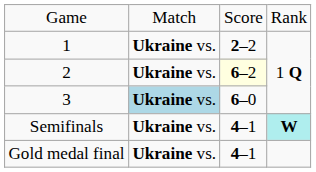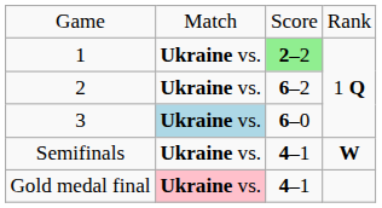1 | column 3: no background -> lightgreen background
2 | column 3: lightyellow background -> no background
Semifinals | column 4: paleturquoise background -> no background
Gold medal final | column 2: no background -> pink background
